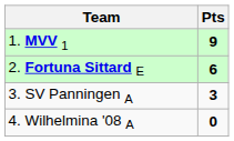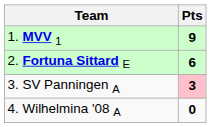3. SV Panningen A | Pts: no background -> pink background
